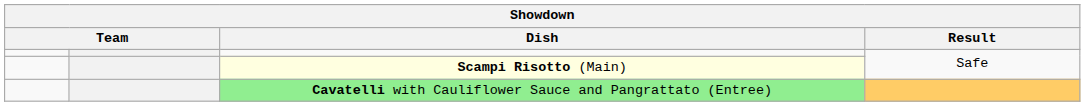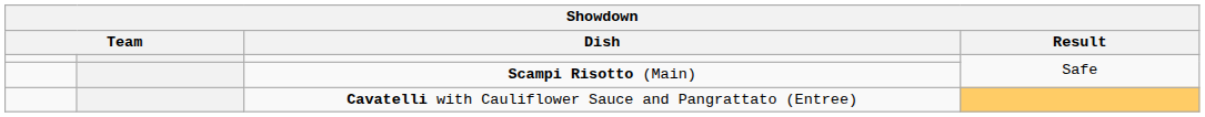Scampi Risotto (Main) | Dish: lightyellow background -> no background
Cavatelli with Cauliflower Sauce and Pangrattato (Entree) | Dish: lightgreen background -> no background
